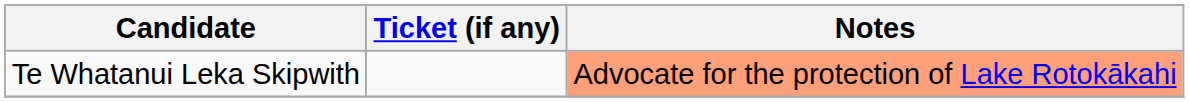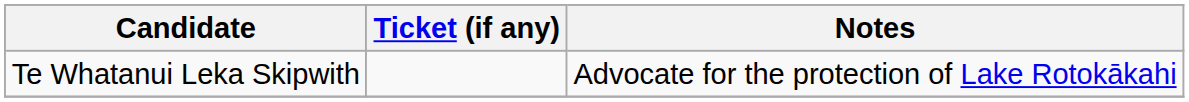Te Whatanui Leka Skipwith | Notes: lightsalmon background -> no background
